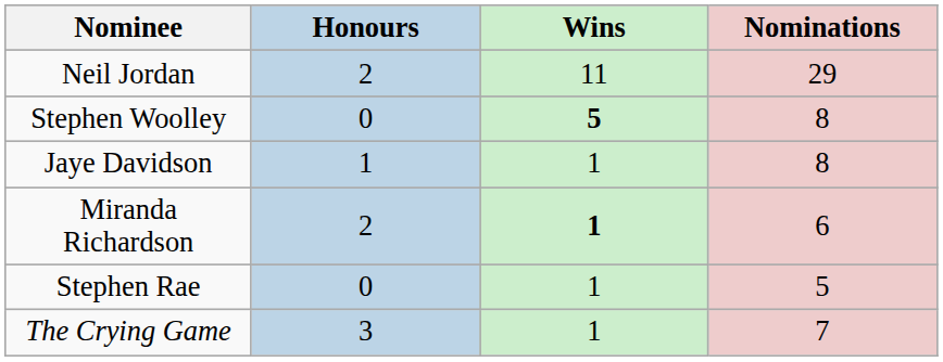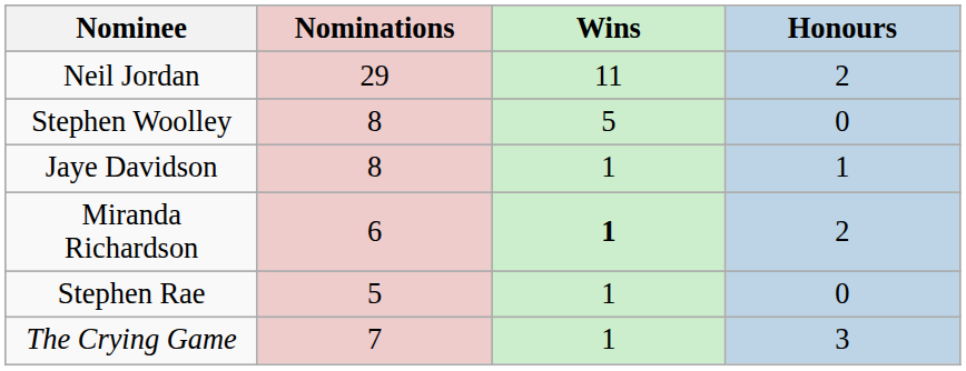columns swapped: Nominations <-> Honours
Stephen Woolley | Wins: bold -> normal
